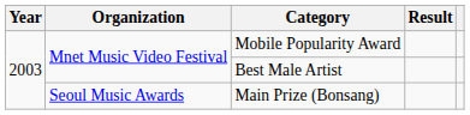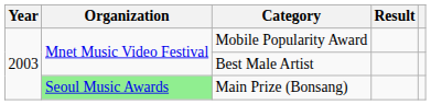Main Prize (Bonsang) | Organization: no background -> lightgreen background
